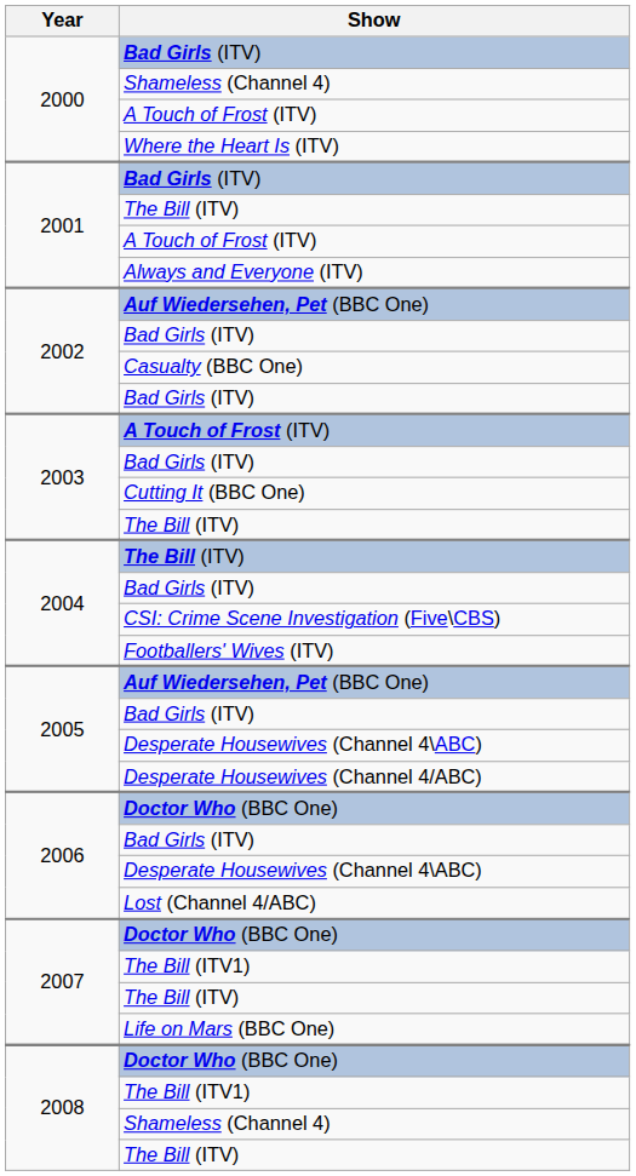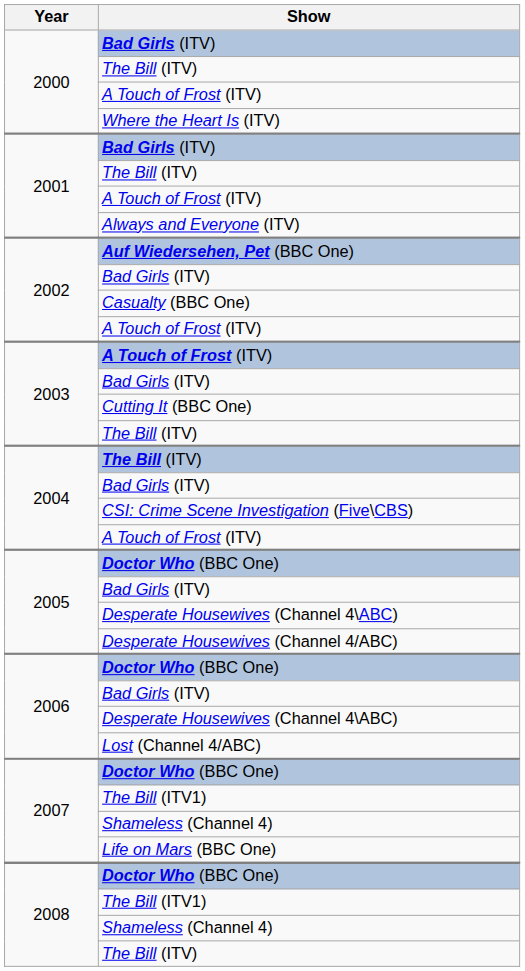row 3 | Show: Shameless (Channel 4) -> The Bill (ITV)
row 13 | Show: Bad Girls (ITV) -> A Touch of Frost (ITV)
row 21 | Show: Footballers' Wives (ITV) -> A Touch of Frost (ITV)
row 22 | Show: Auf Wiedersehen, Pet (BBC One) -> Doctor Who (BBC One)
row 32 | Show: The Bill (ITV) -> Shameless (Channel 4)
